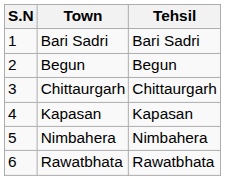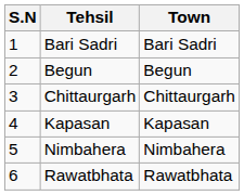columns swapped: Town <-> Tehsil
